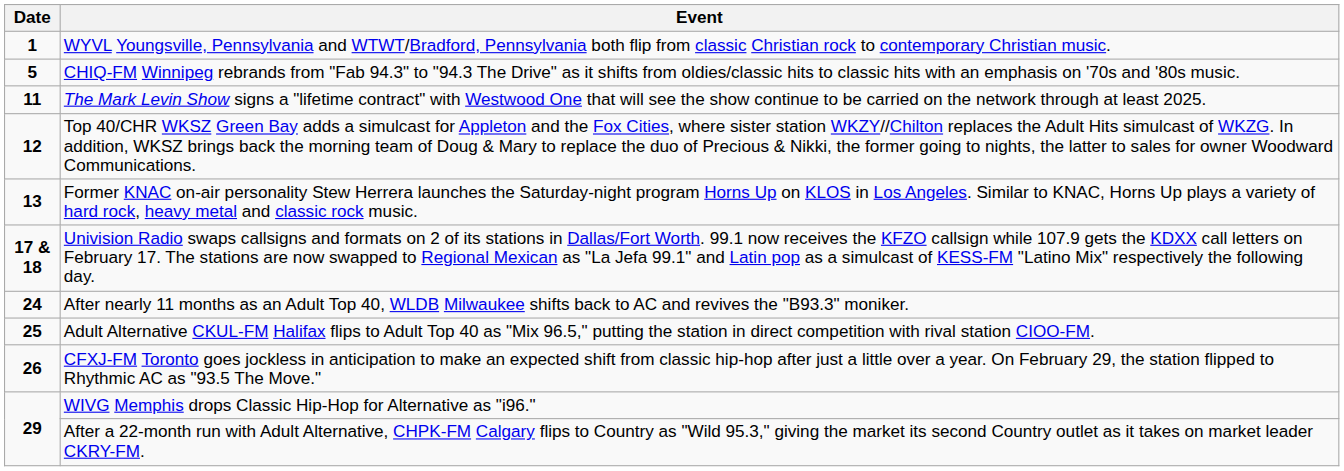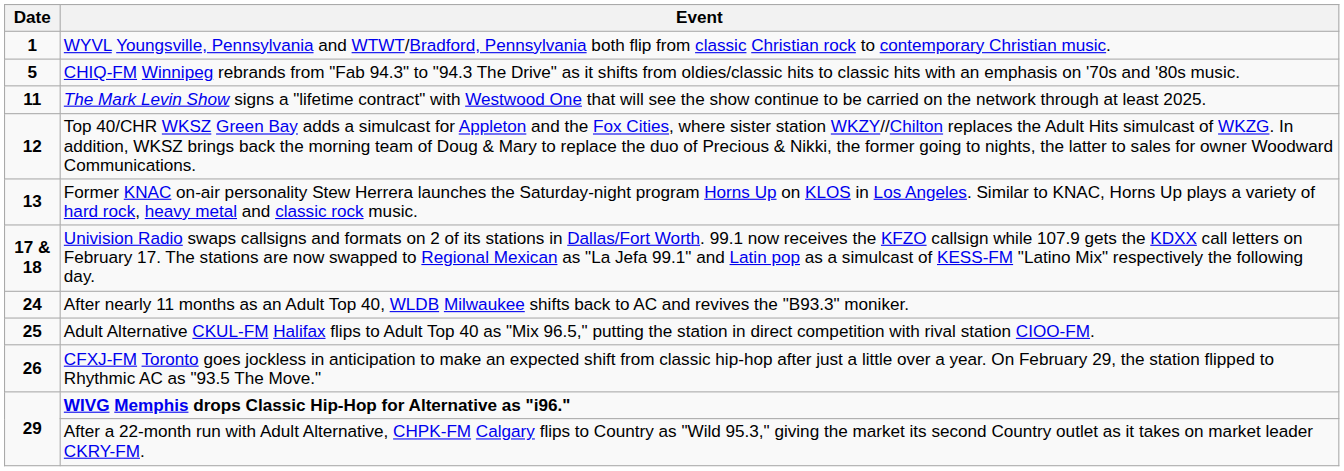WIVG Memphis drops Classic Hip-Hop for Alternative as "i96." | Event: normal -> bold
